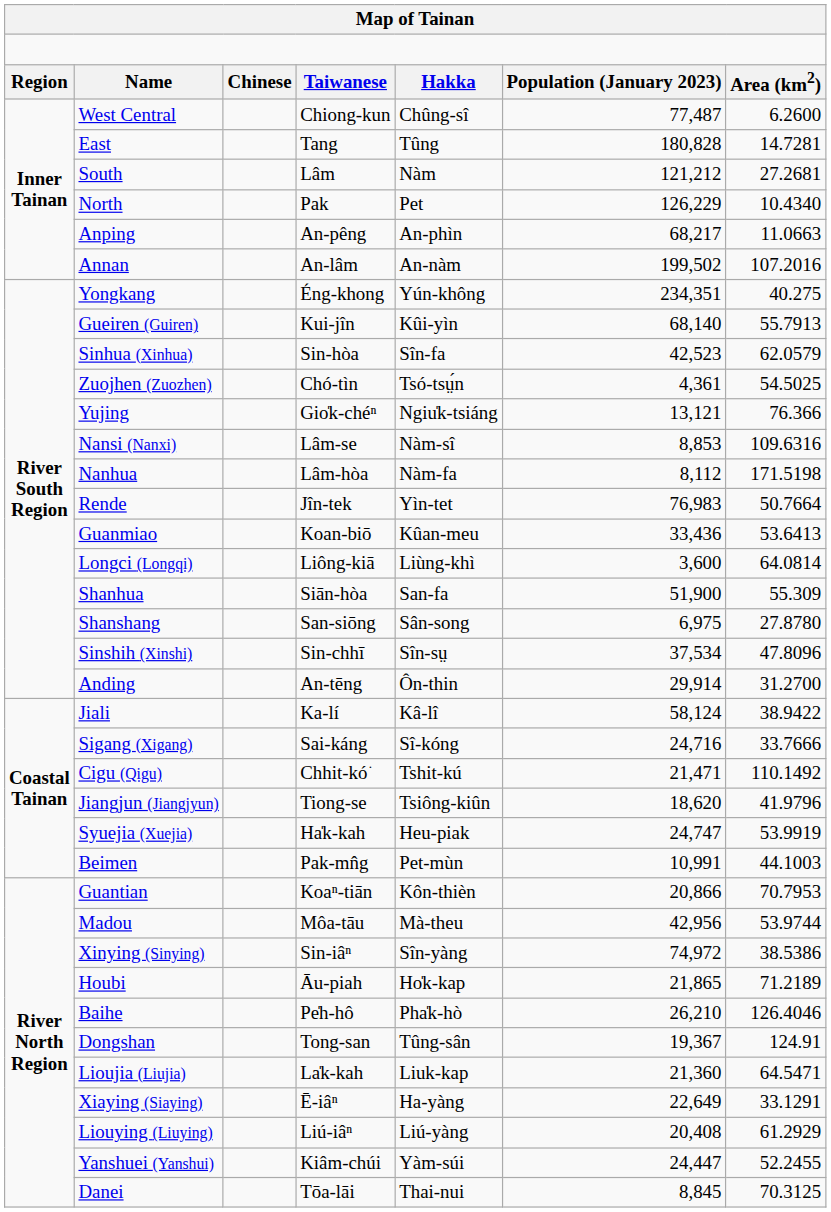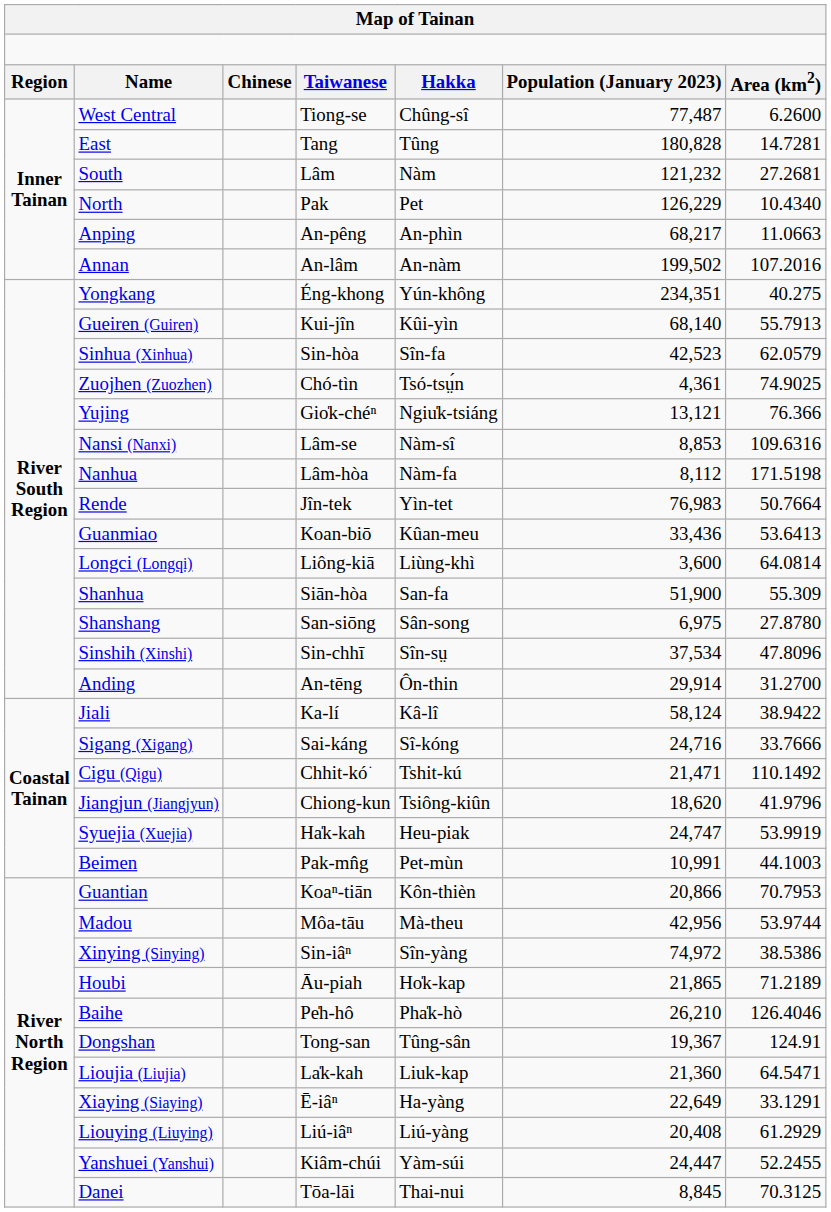West Central | column 4: Chiong-kun -> Tiong-se
South | column 6: 121,212 -> 121,232
Zuojhen (Zuozhen) | column 7: 54.5025 -> 74.9025
Jiangjun (Jiangjyun) | column 4: Tiong-se -> Chiong-kun
